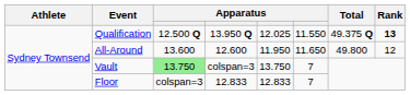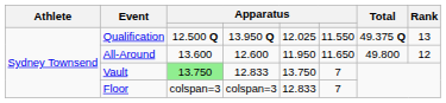Qualification | Rank: bold -> normal
Vault | column 4: colspan=3 -> 12.833
Floor | column 4: 12.833 -> colspan=3
